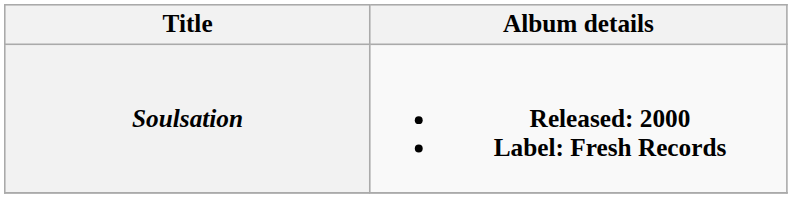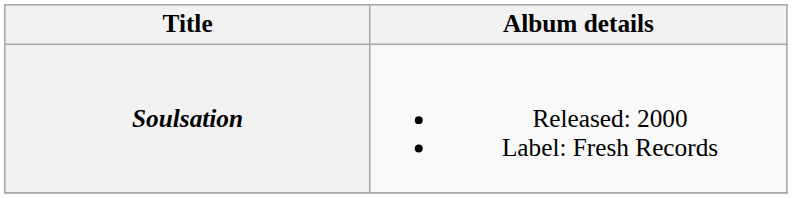Soulsation | Album details: bold -> normal
